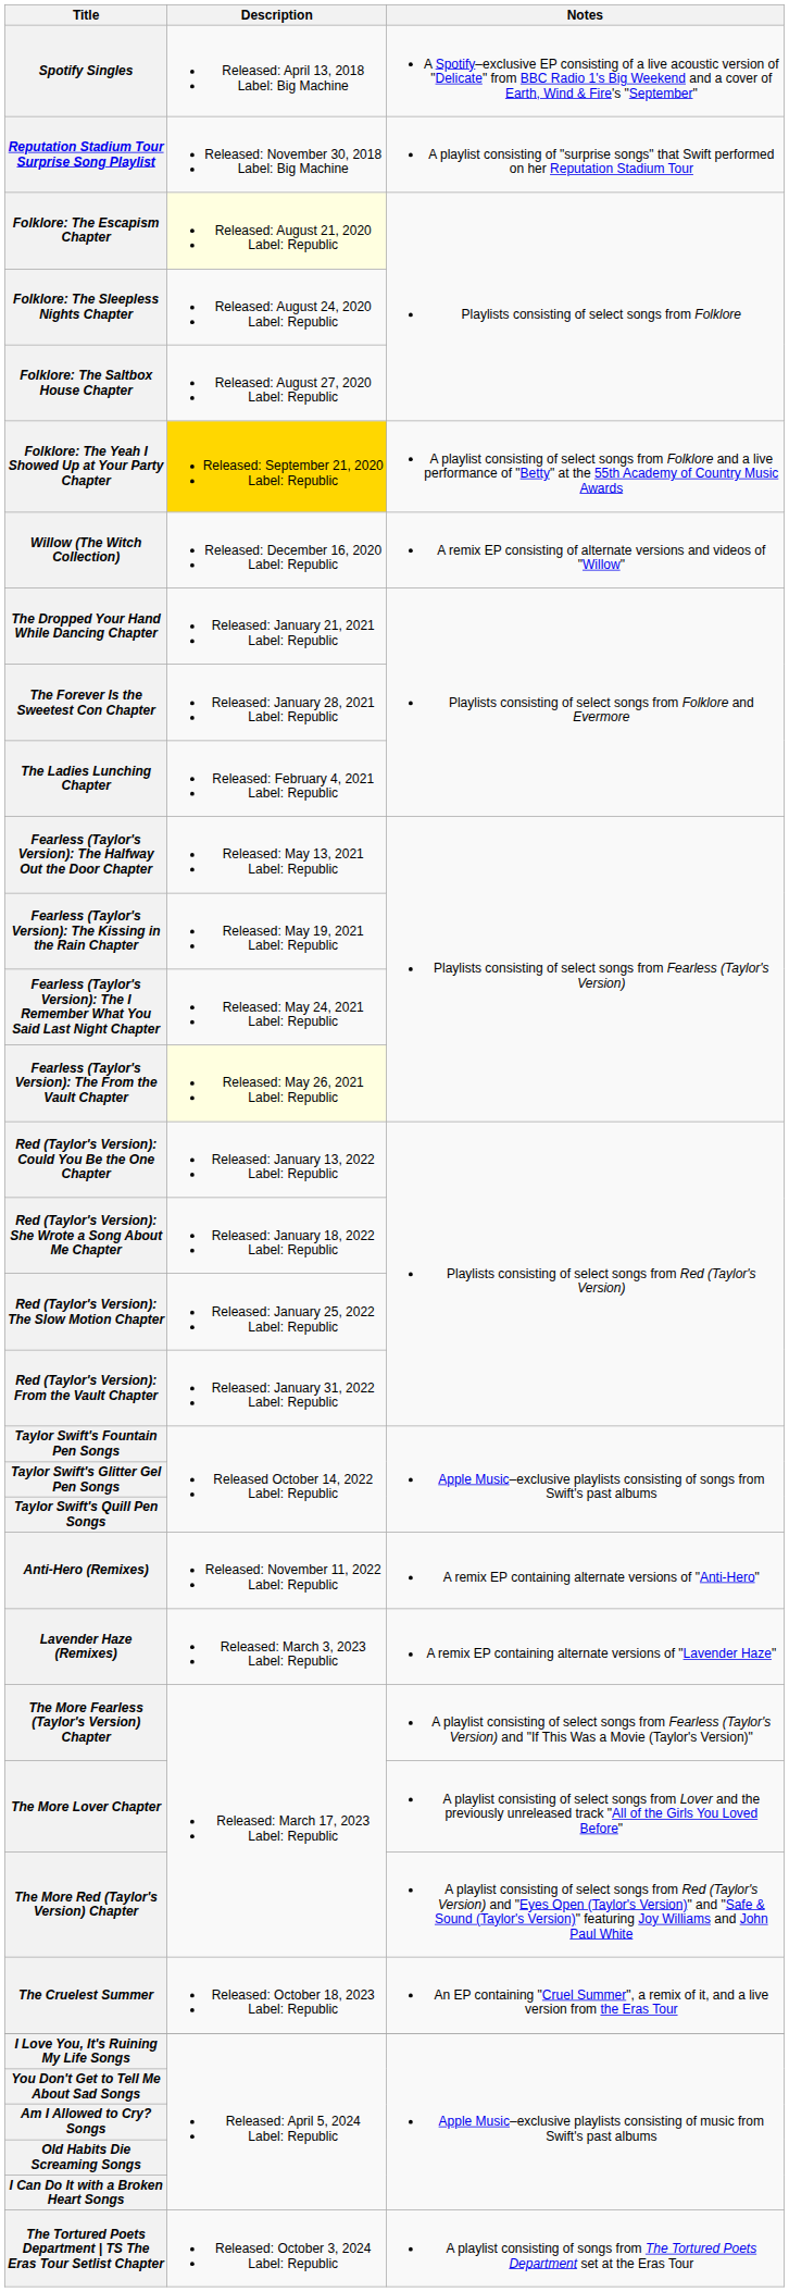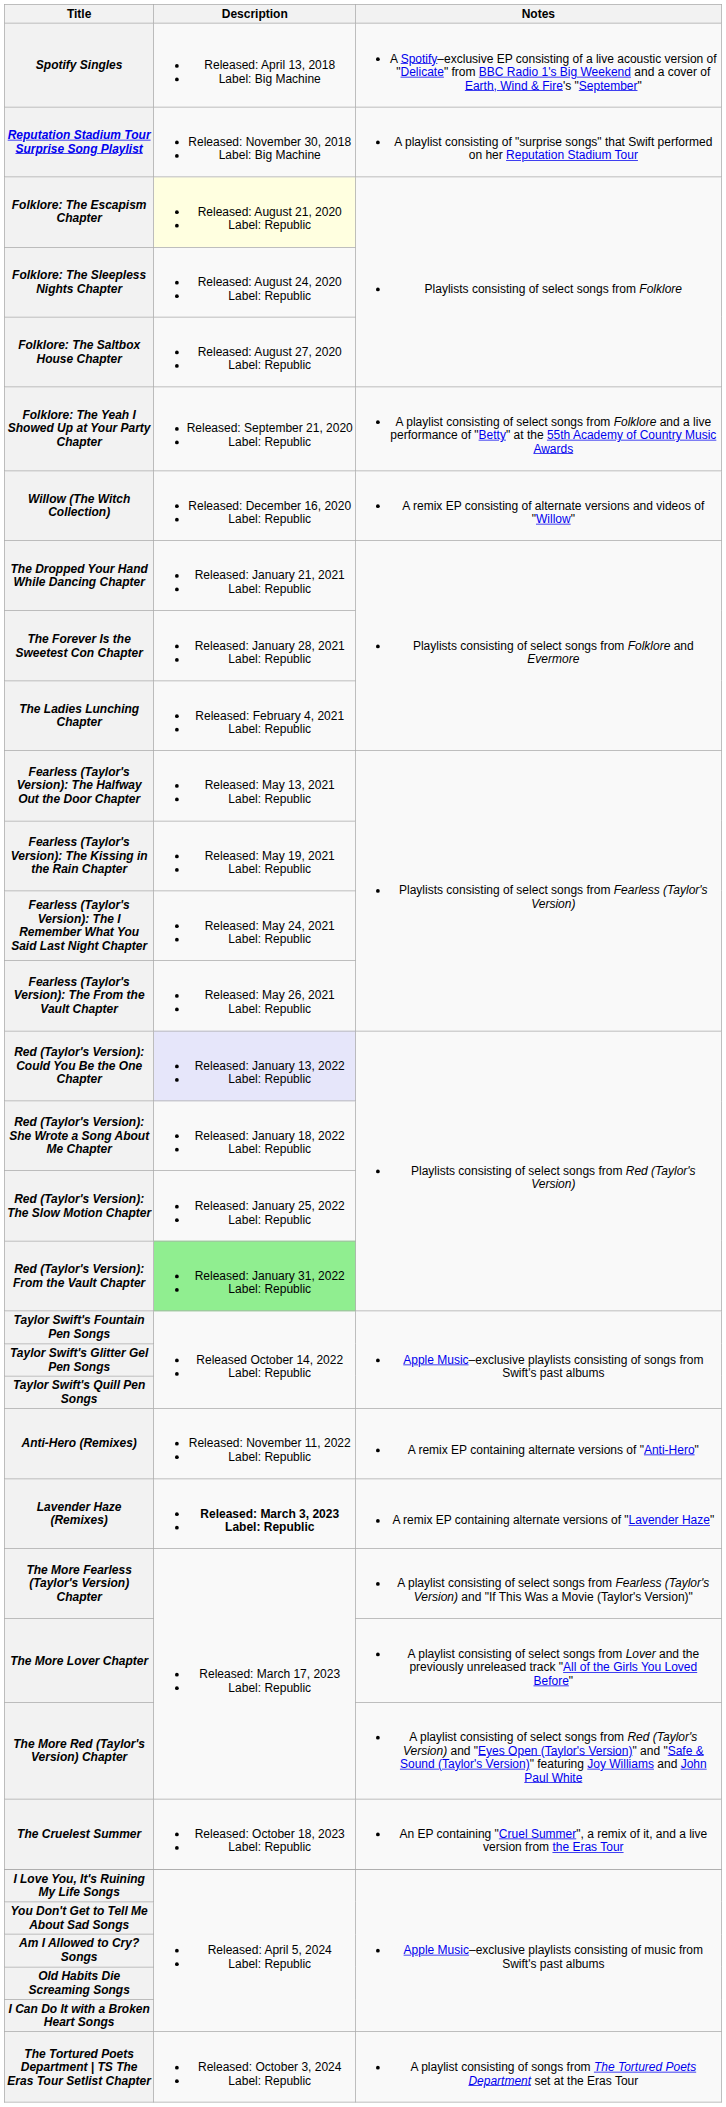Folklore: The Yeah I Showed Up at Your Party Chapter | Description: gold background -> no background
Fearless (Taylor's Version): The From the Vault Chapter | Description: lightyellow background -> no background
Red (Taylor's Version): Could You Be the One Chapter | Description: no background -> lavender background
Red (Taylor's Version): From the Vault Chapter | Description: no background -> lightgreen background
Lavender Haze (Remixes) | Description: normal -> bold
